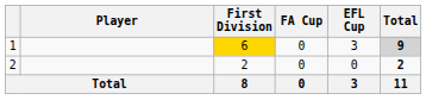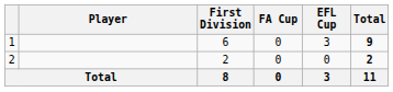1 | First Division: gold background -> no background
1 | Total: lightgrey background -> no background
